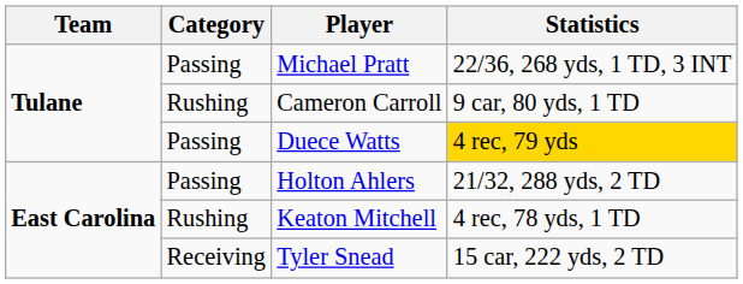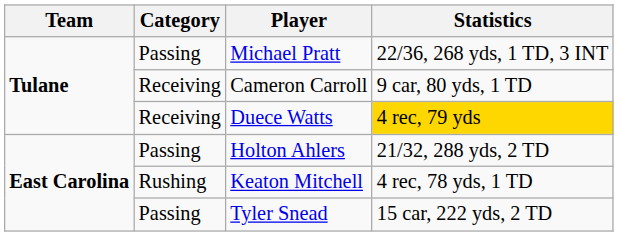Cameron Carroll | Category: Rushing -> Receiving
Duece Watts | Category: Passing -> Receiving
Tyler Snead | Category: Receiving -> Passing
